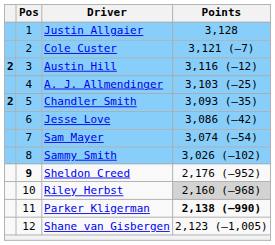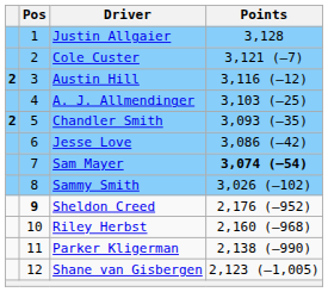Sam Mayer | Points: normal -> bold
Riley Herbst | Points: lightgrey background -> no background
Parker Kligerman | Points: bold -> normal
